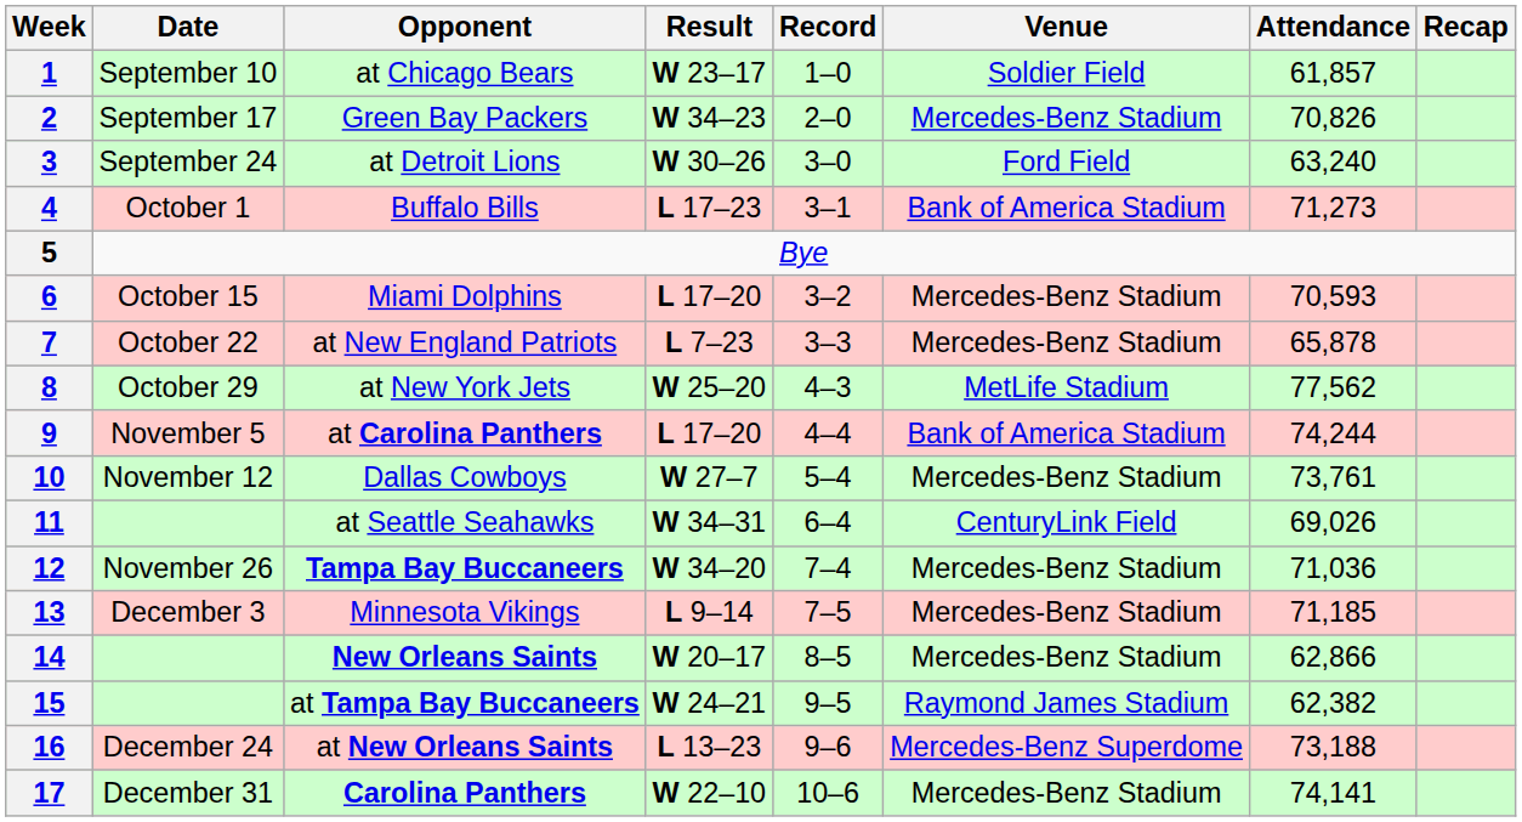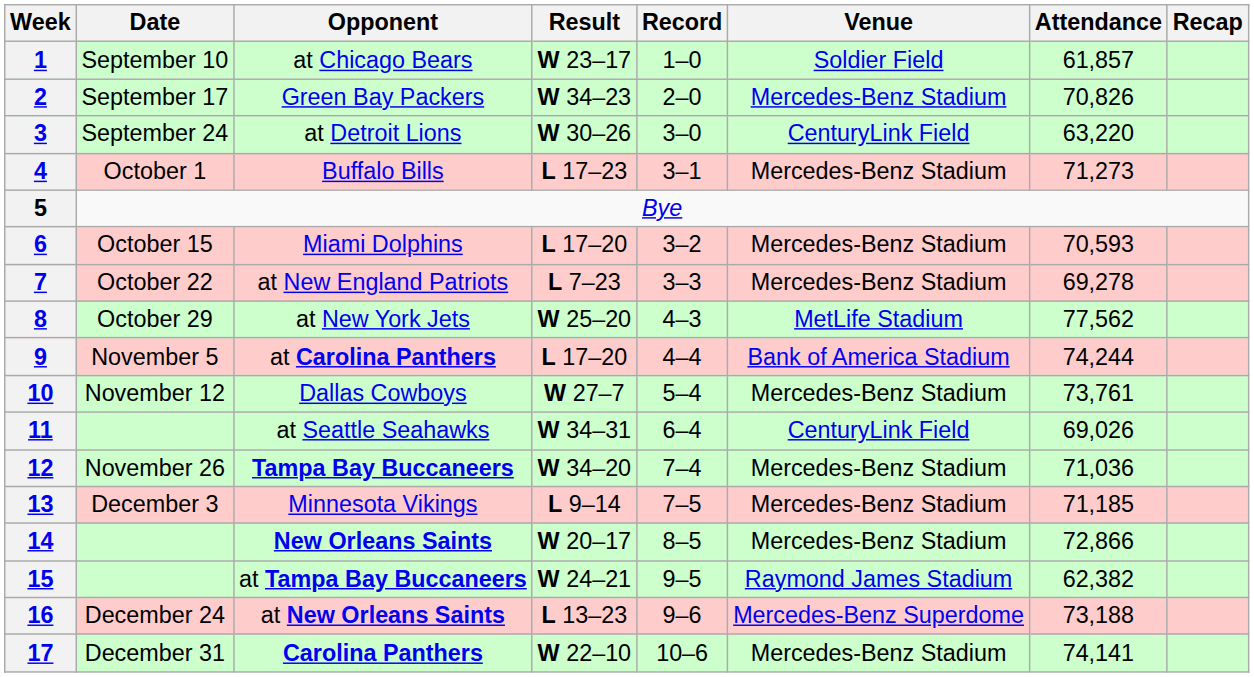3 | Venue: Ford Field -> CenturyLink Field
3 | Attendance: 63,240 -> 63,220
4 | Venue: Bank of America Stadium -> Mercedes-Benz Stadium
7 | Attendance: 65,878 -> 69,278
14 | Attendance: 62,866 -> 72,866
